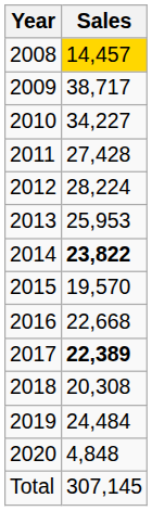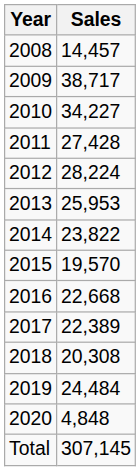2008 | Sales: gold background -> no background
2014 | Sales: bold -> normal
2017 | Sales: bold -> normal
